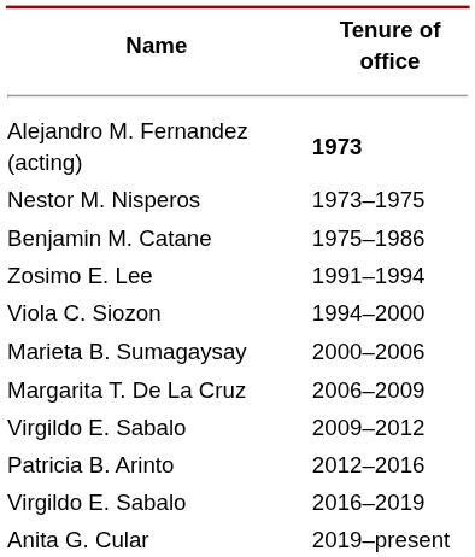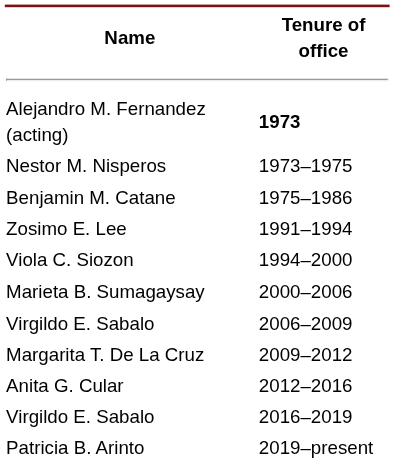row 8 | Name: Margarita T. De La Cruz -> Virgildo E. Sabalo
row 9 | Name: Virgildo E. Sabalo -> Margarita T. De La Cruz
row 10 | Name: Patricia B. Arinto -> Anita G. Cular
row 12 | Name: Anita G. Cular -> Patricia B. Arinto
